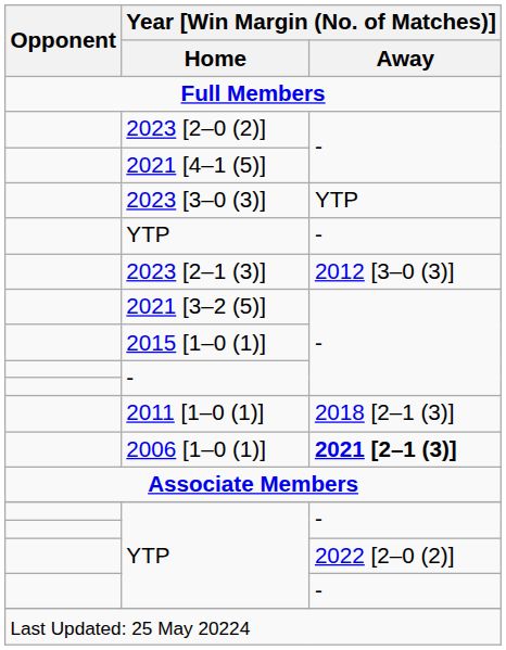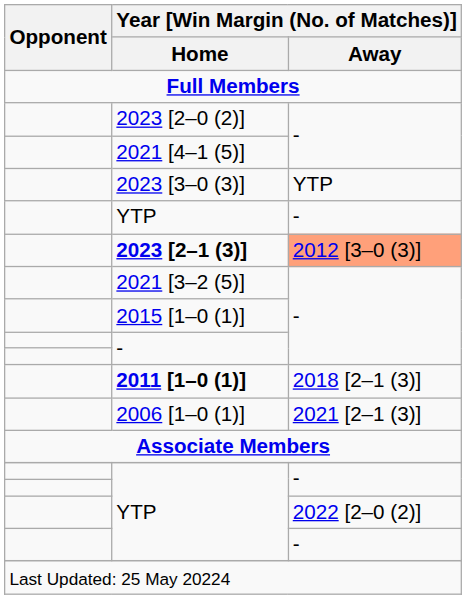2023 [2–1 (3)] | Year [Win Margin (No. of Matches)] / Home: normal -> bold
2023 [2–1 (3)] | Year [Win Margin (No. of Matches)] / Away: no background -> lightsalmon background
2011 [1–0 (1)] | Year [Win Margin (No. of Matches)] / Home: normal -> bold
2006 [1–0 (1)] | Year [Win Margin (No. of Matches)] / Away: bold -> normal
